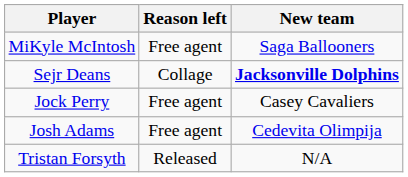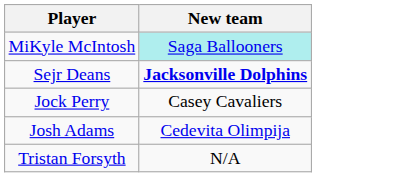- column: Reason left | Free agent | Collage | Free agent | Free agent | Released
MiKyle McIntosh | New team: no background -> paleturquoise background
